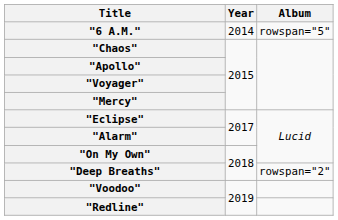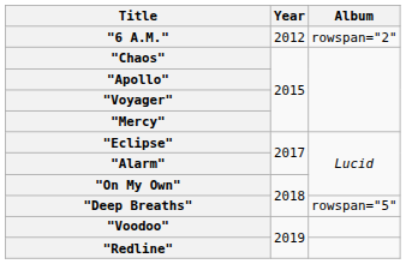"6 A.M." | Year: 2014 -> 2012
"6 A.M." | Album: rowspan="5" -> rowspan="2"
"Deep Breaths" | Album: rowspan="2" -> rowspan="5"
